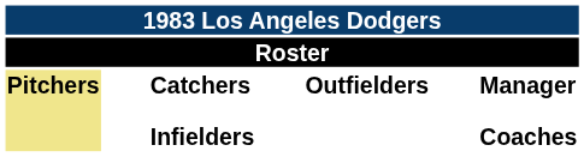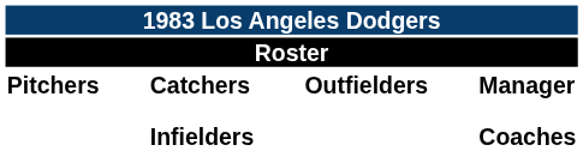Pitchers | column 1: khaki background -> no background
